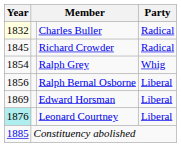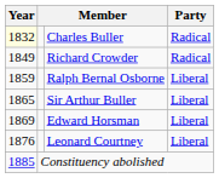Richard Crowder | Year: 1845 -> 1849
- row: 1854 | Ralph Grey | Whig
Ralph Bernal Osborne | Year: 1856 -> 1859
+ row: 1865 | Sir Arthur Buller | Liberal
Leonard Courtney | Year: paleturquoise background -> no background
